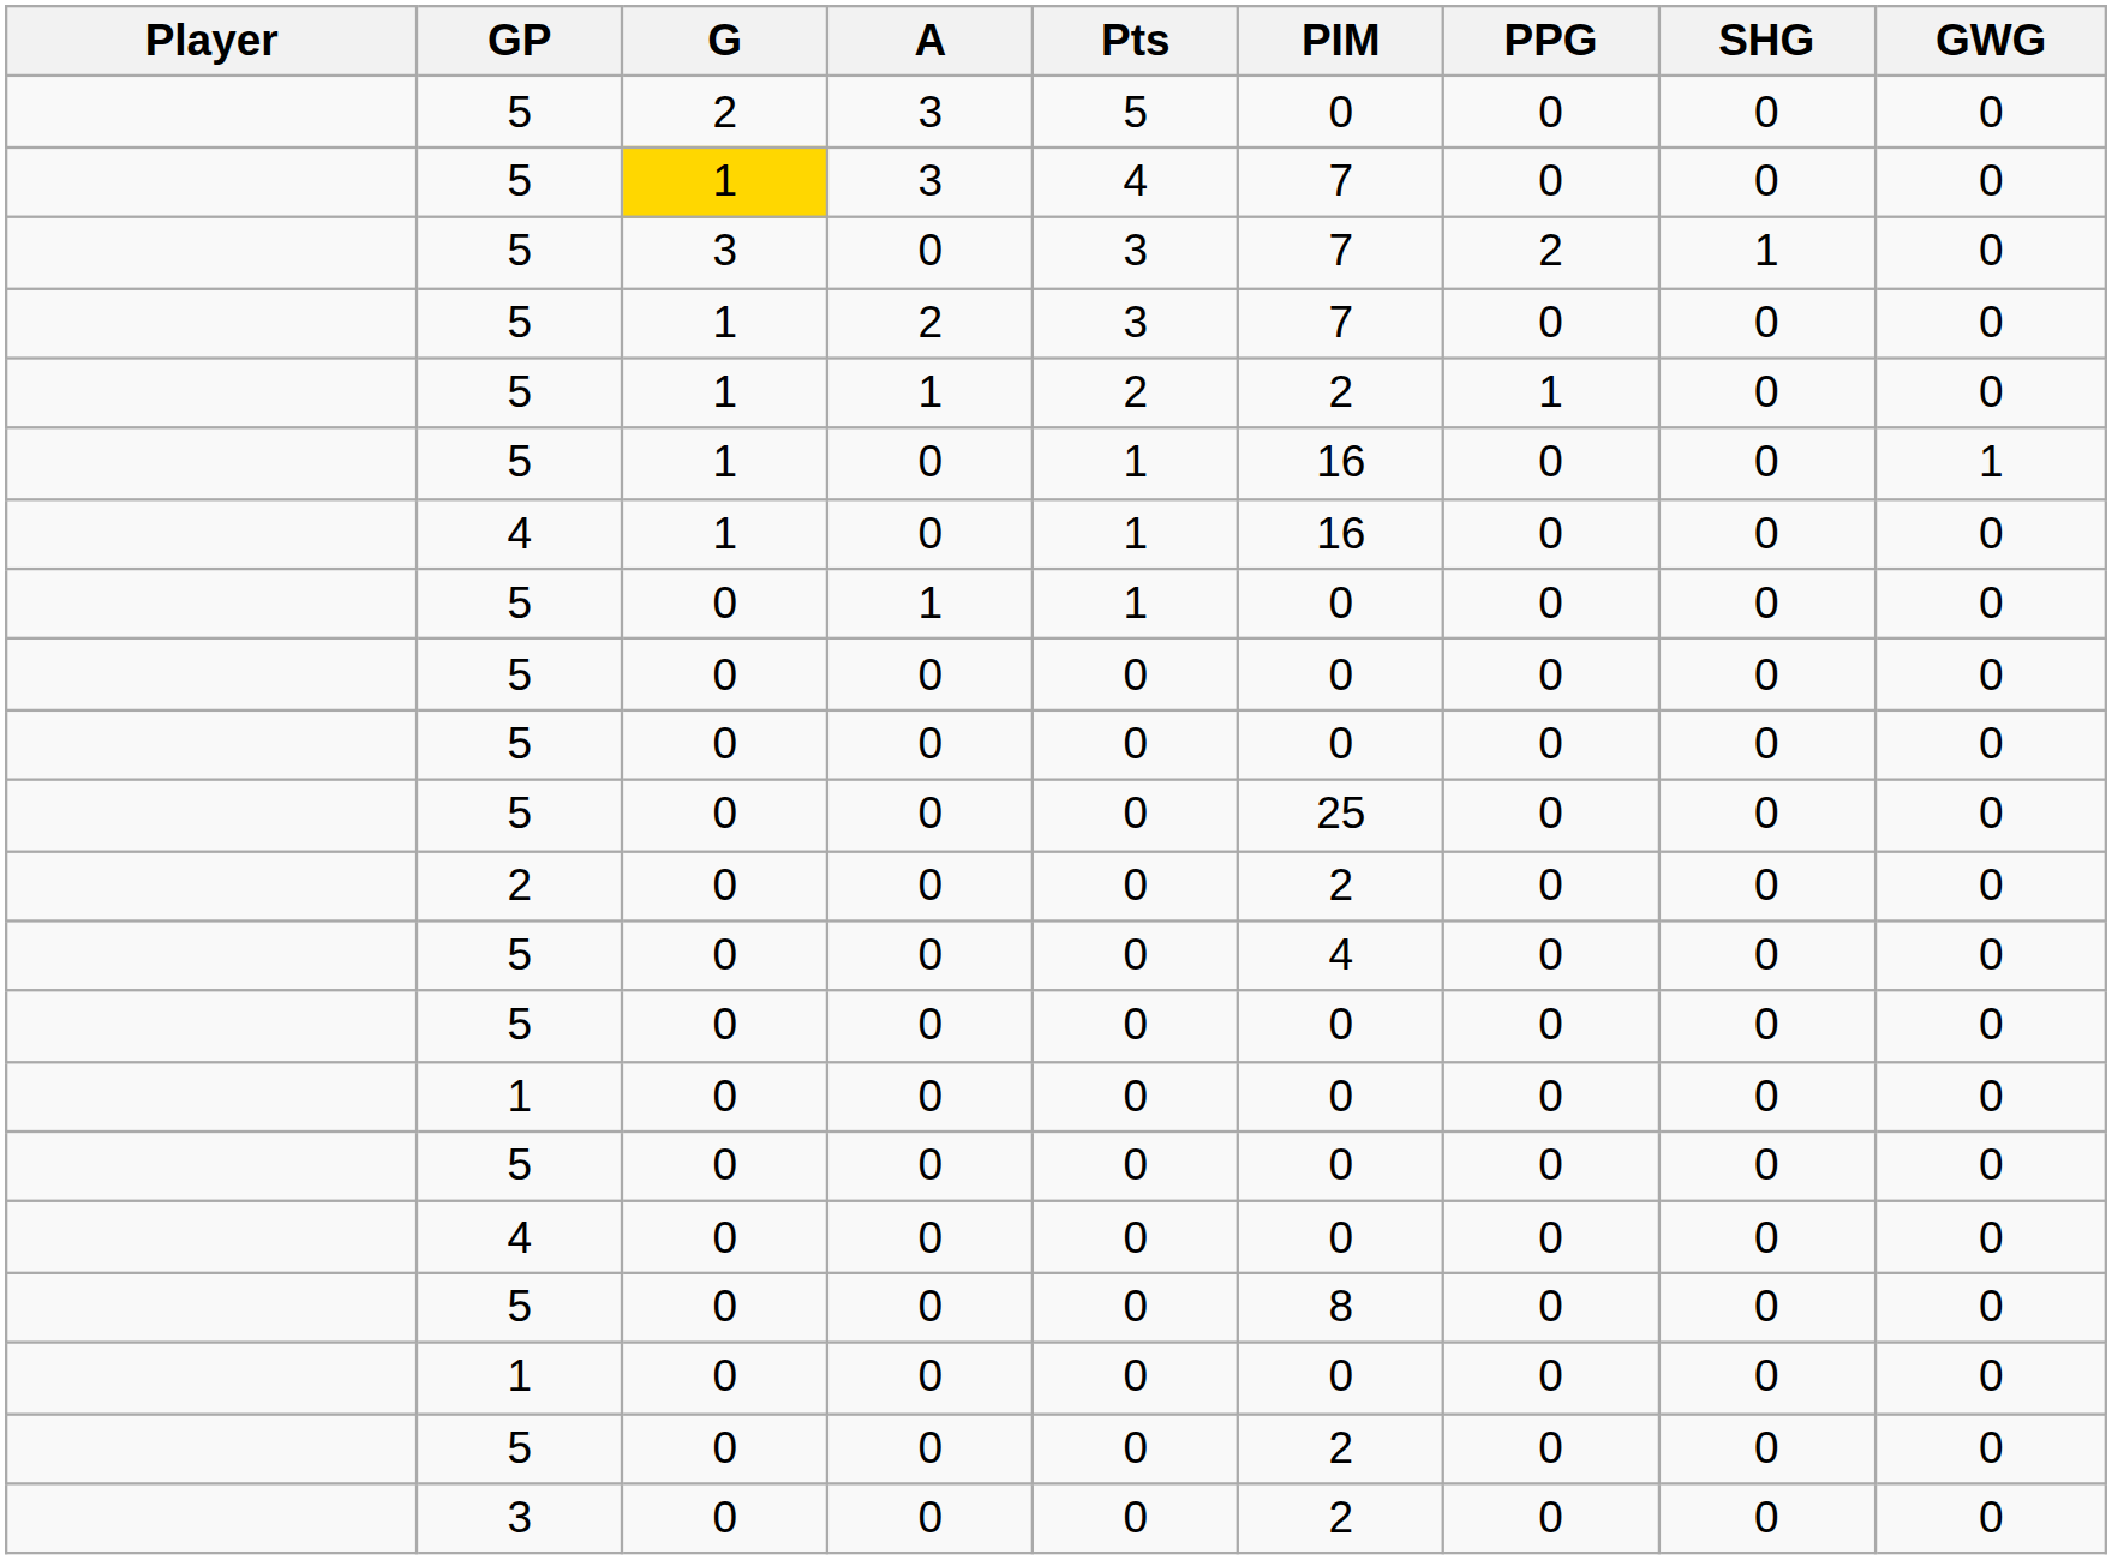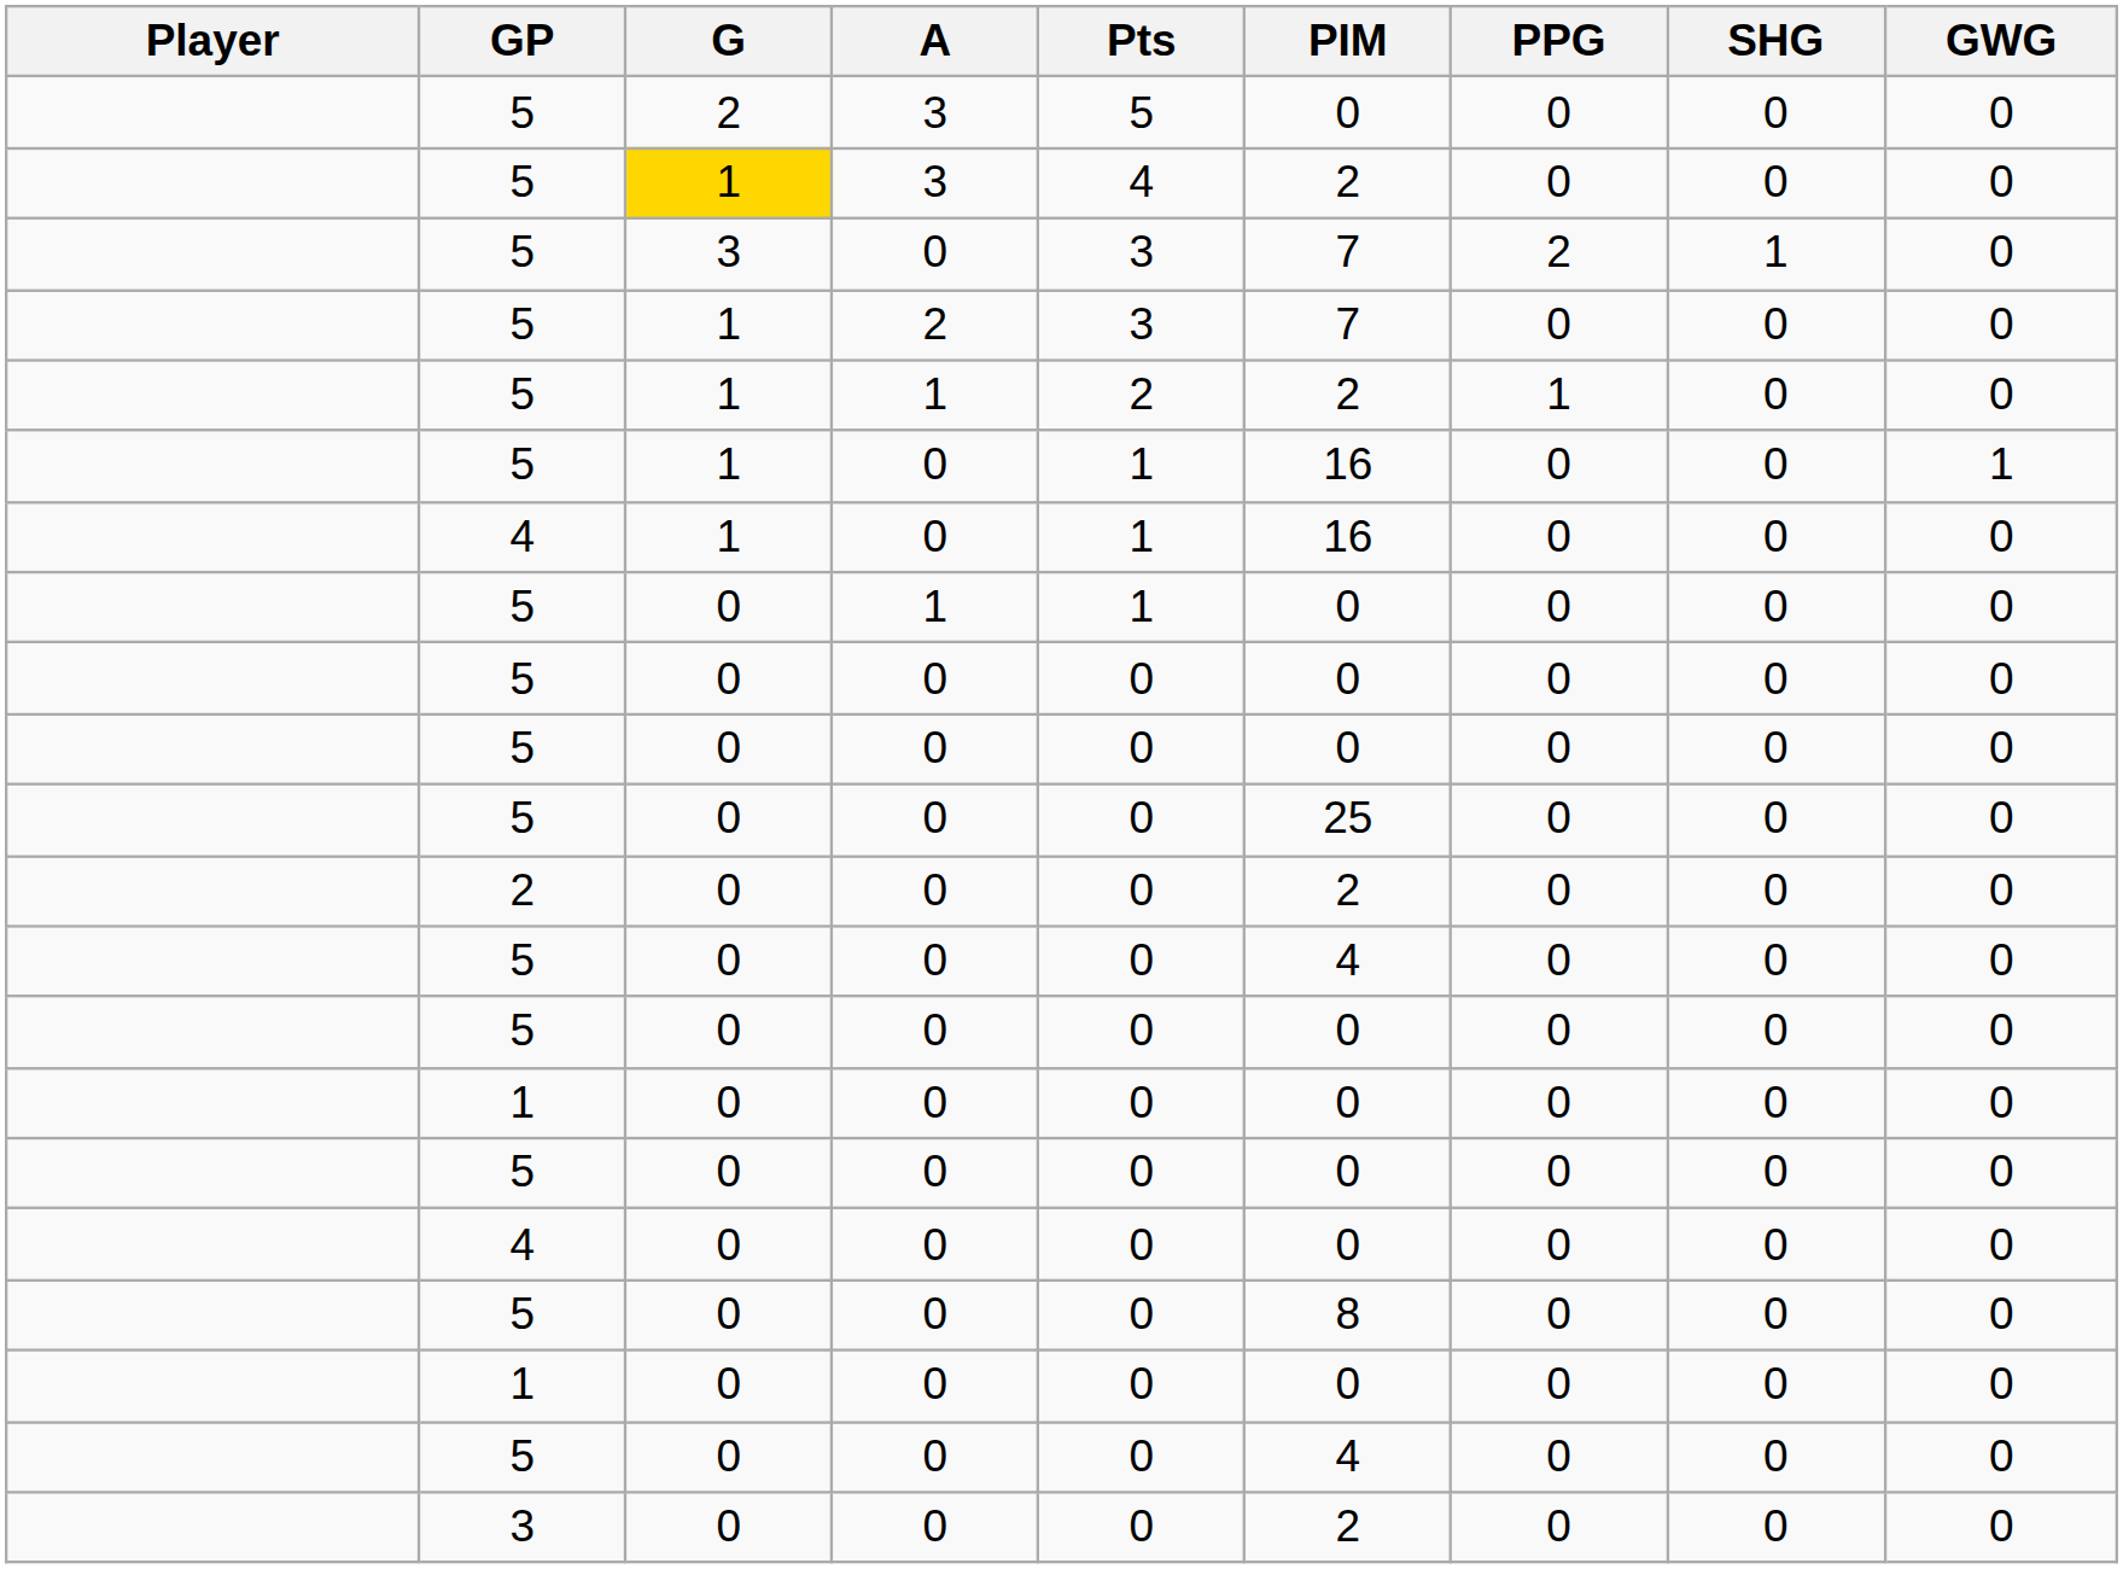row 3 | PIM: 7 -> 2
row 21 | PIM: 2 -> 4
